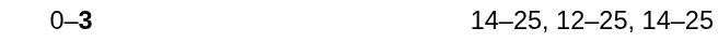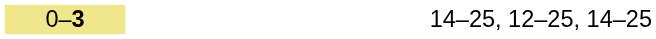row 1 | column 1: no background -> khaki background
